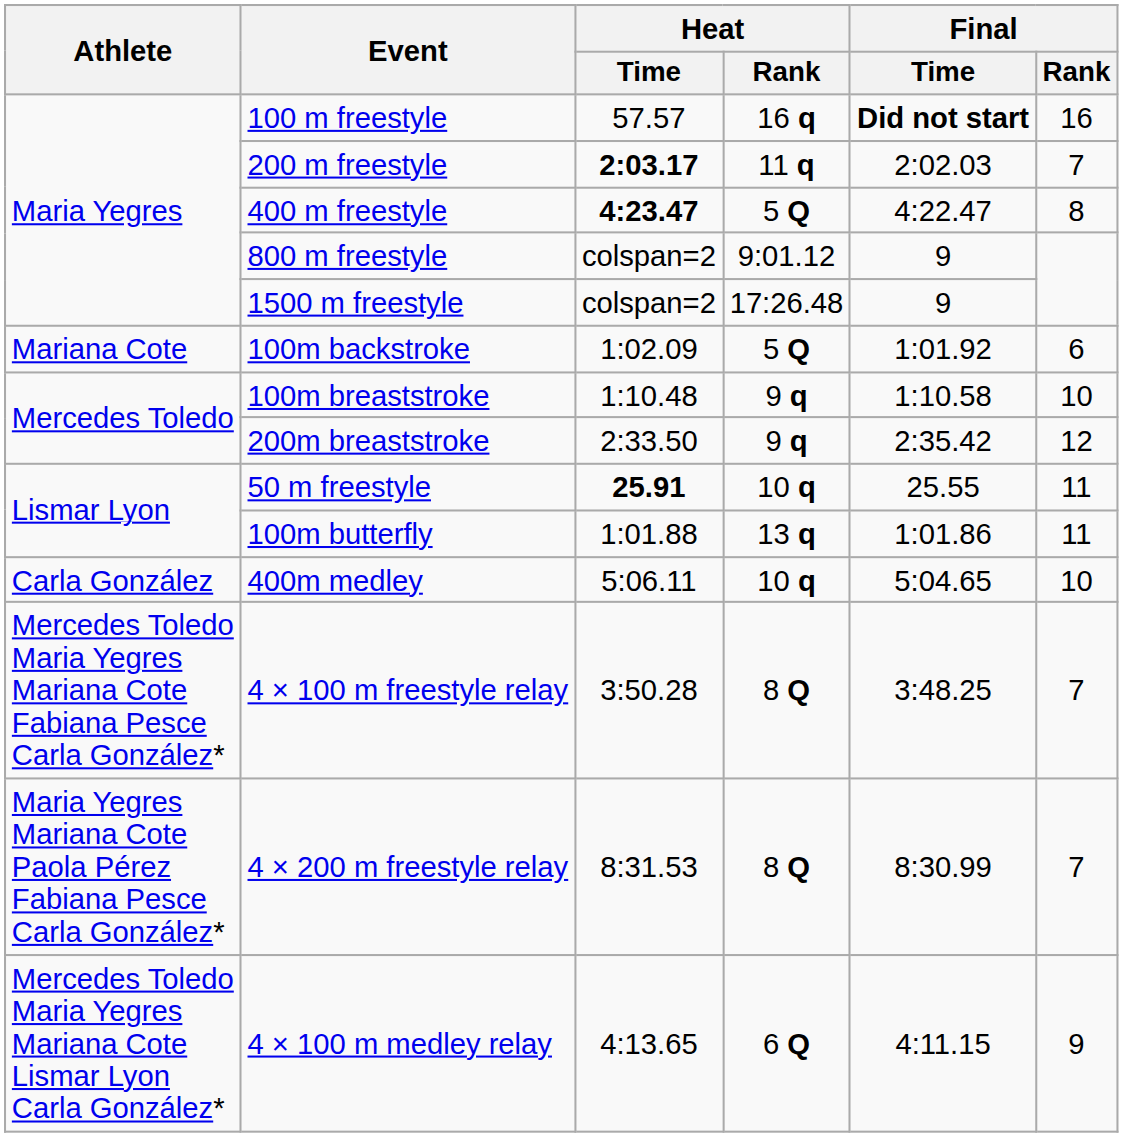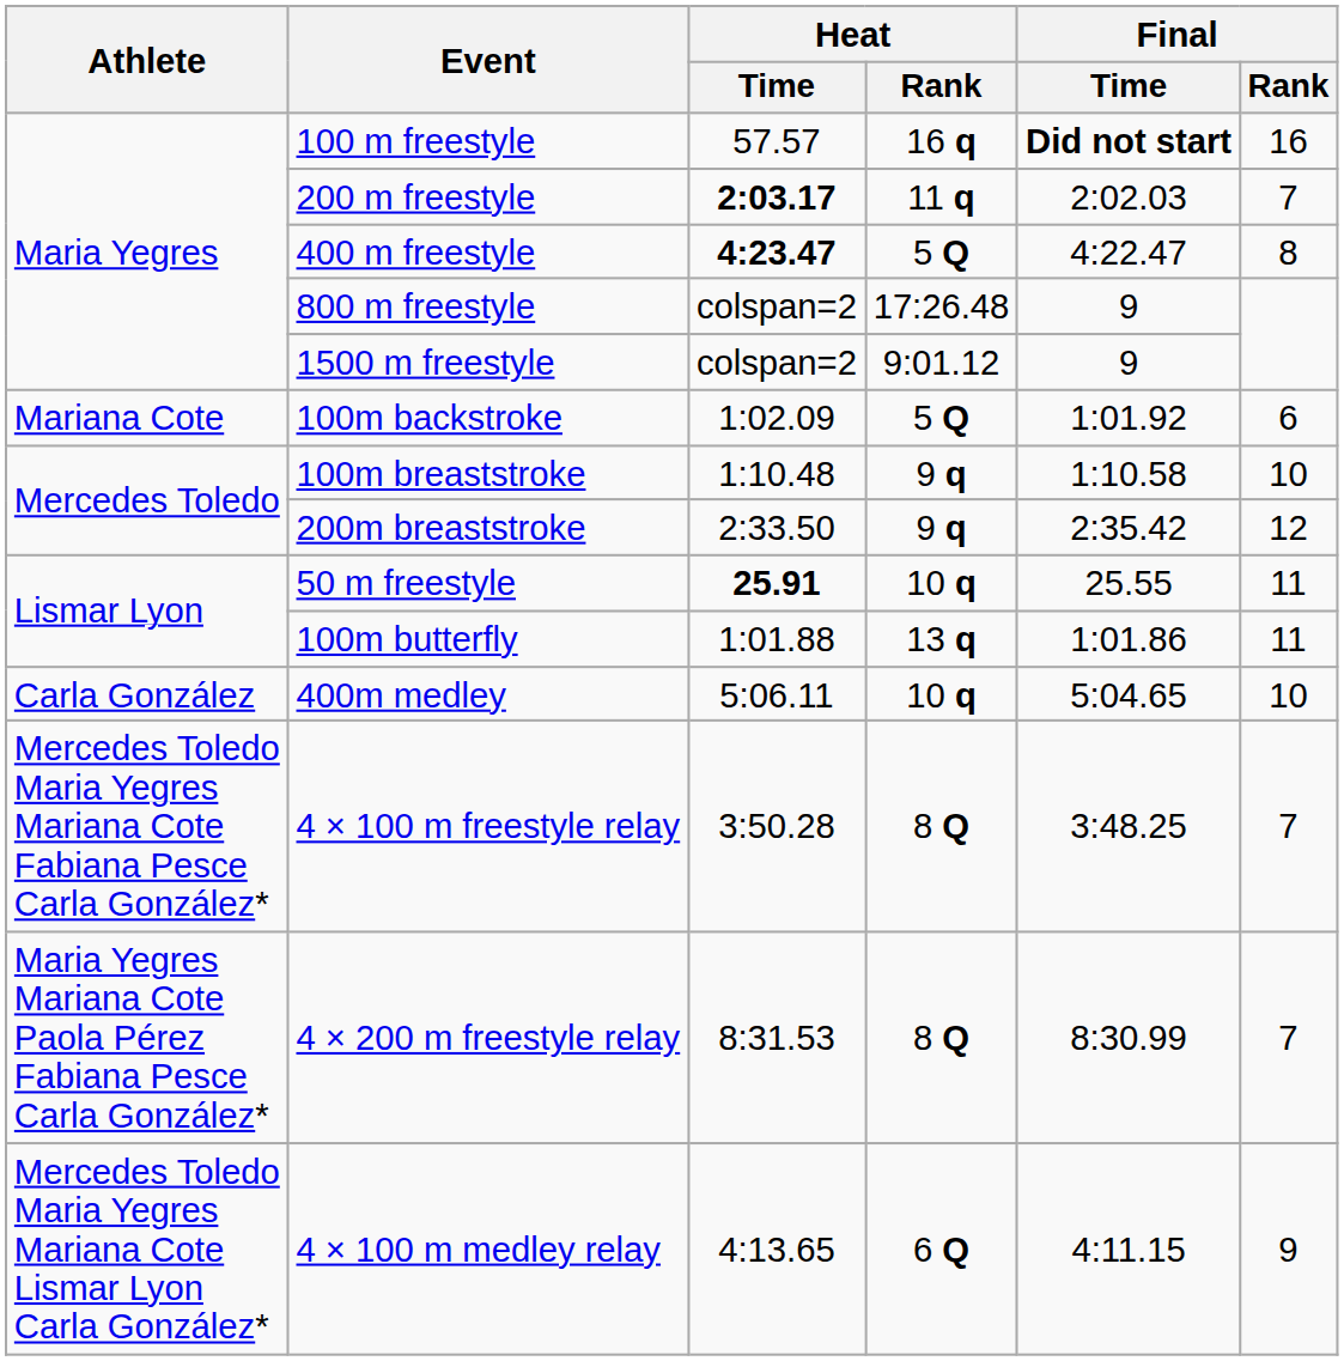800 m freestyle | Heat / Rank: 9:01.12 -> 17:26.48
1500 m freestyle | Heat / Rank: 17:26.48 -> 9:01.12
